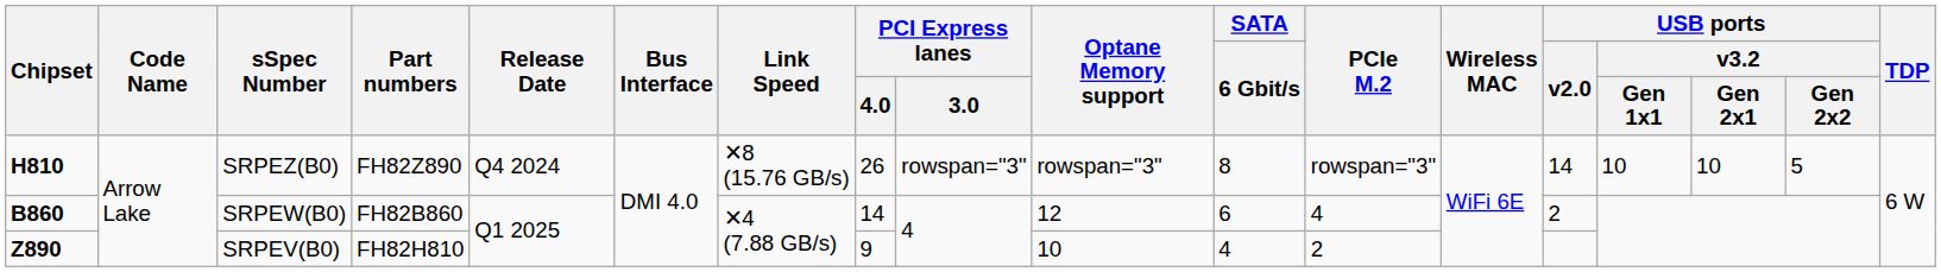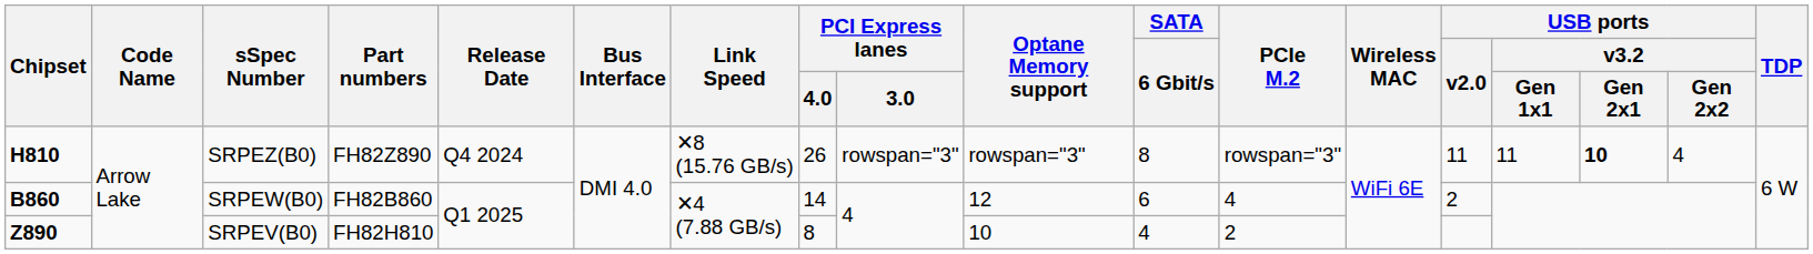SRPEZ(B0) | USB ports / v2.0: 14 -> 11
SRPEZ(B0) | USB ports / v3.2 / Gen 1x1: 10 -> 11
SRPEZ(B0) | USB ports / v3.2 / Gen 2x1: normal -> bold
SRPEZ(B0) | USB ports / v3.2 / Gen 2x2: 5 -> 4
SRPEV(B0) | PCI Express lanes / 4.0: 9 -> 8
